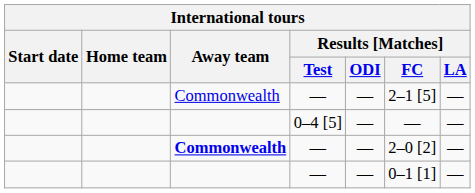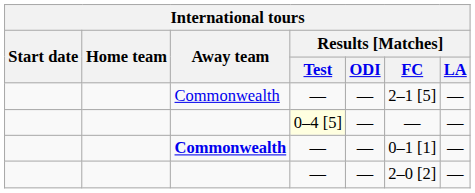row 5 | Results [Matches] / Test: no background -> lightyellow background
row 6 | Results [Matches] / FC: 2–0 [2] -> 0–1 [1]
row 7 | Results [Matches] / FC: 0–1 [1] -> 2–0 [2]
